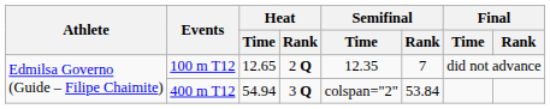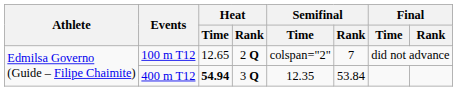100 m T12 | Semifinal / Time: 12.35 -> colspan="2"
400 m T12 | Heat / Time: normal -> bold
400 m T12 | Semifinal / Time: colspan="2" -> 12.35
